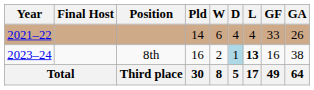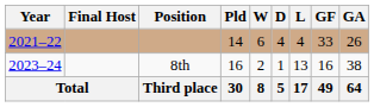8th | D: lightblue background -> no background
8th | L: bold -> normal
